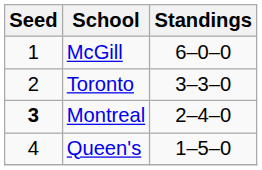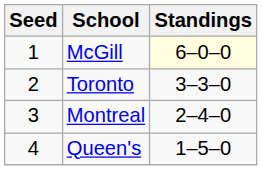McGill | Standings: no background -> lightyellow background
Montreal | Seed: bold -> normal
